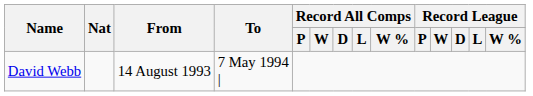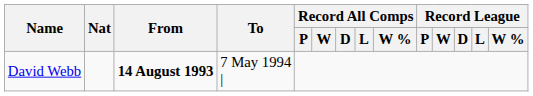David Webb | From: normal -> bold
